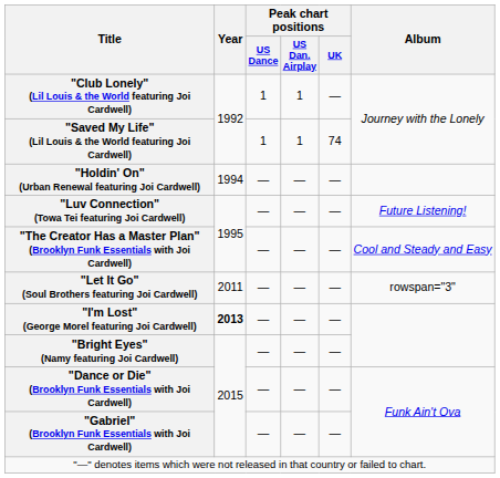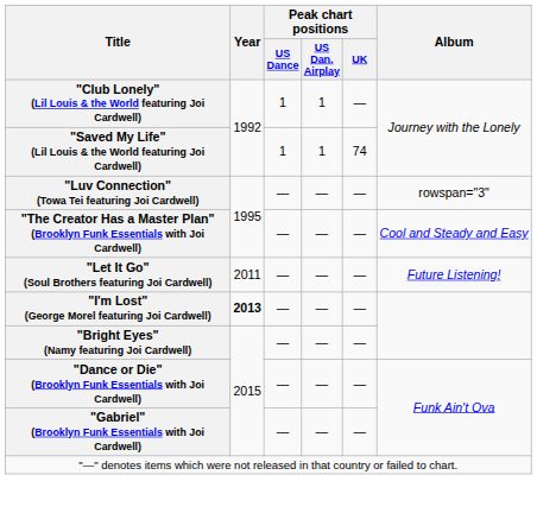- row: "Holdin' On" (Urban Renewal featuring Joi Cardwell) | 1994 | — | — | —
"Luv Connection" (Towa Tei featuring Joi Cardwell) | Album: Future Listening! -> rowspan="3"
"Let It Go" (Soul Brothers featuring Joi Cardwell) | Album: rowspan="3" -> Future Listening!
